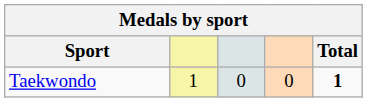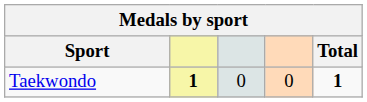Taekwondo | column 2: normal -> bold
